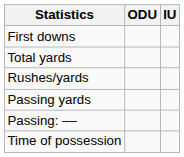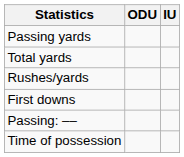rows swapped: First downs <-> Passing yards
